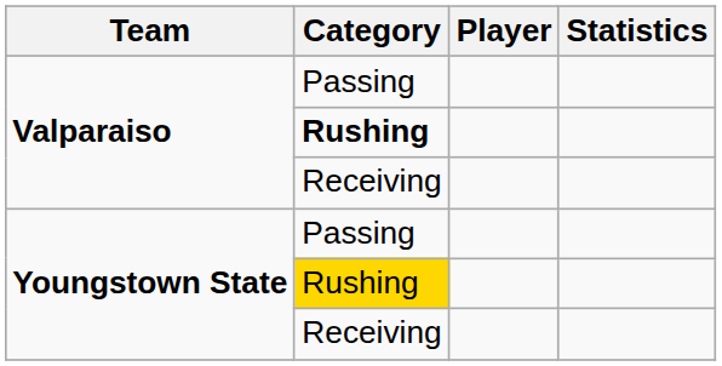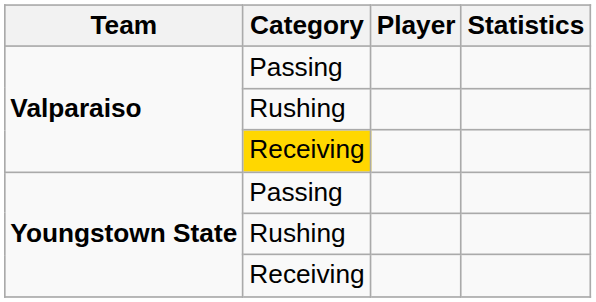Valparaiso / Rushing | Category: bold -> normal
Valparaiso / Receiving | Category: no background -> gold background
Youngstown State / Rushing | Category: gold background -> no background
